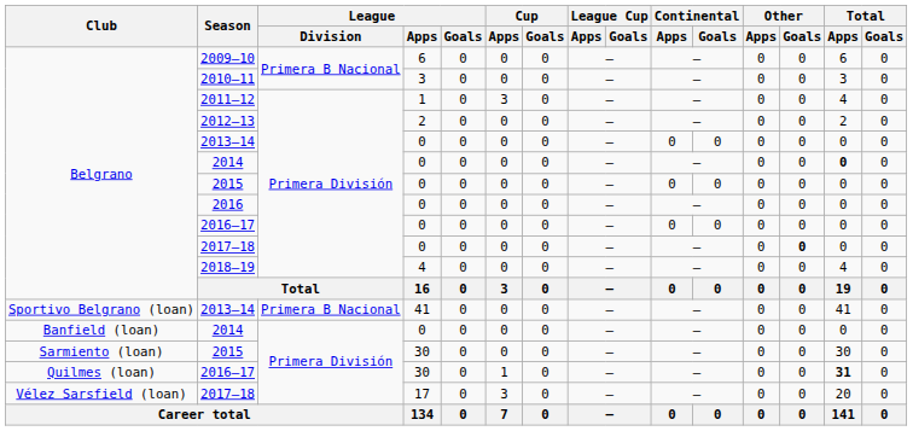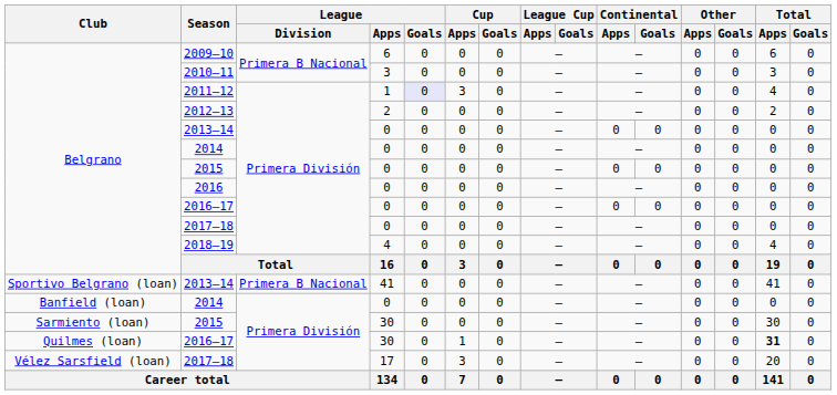2011–12 | League / Goals: no background -> lavender background
Belgrano / 2014 | Total / Apps: bold -> normal
Belgrano / 2017–18 | Other / Goals: bold -> normal
